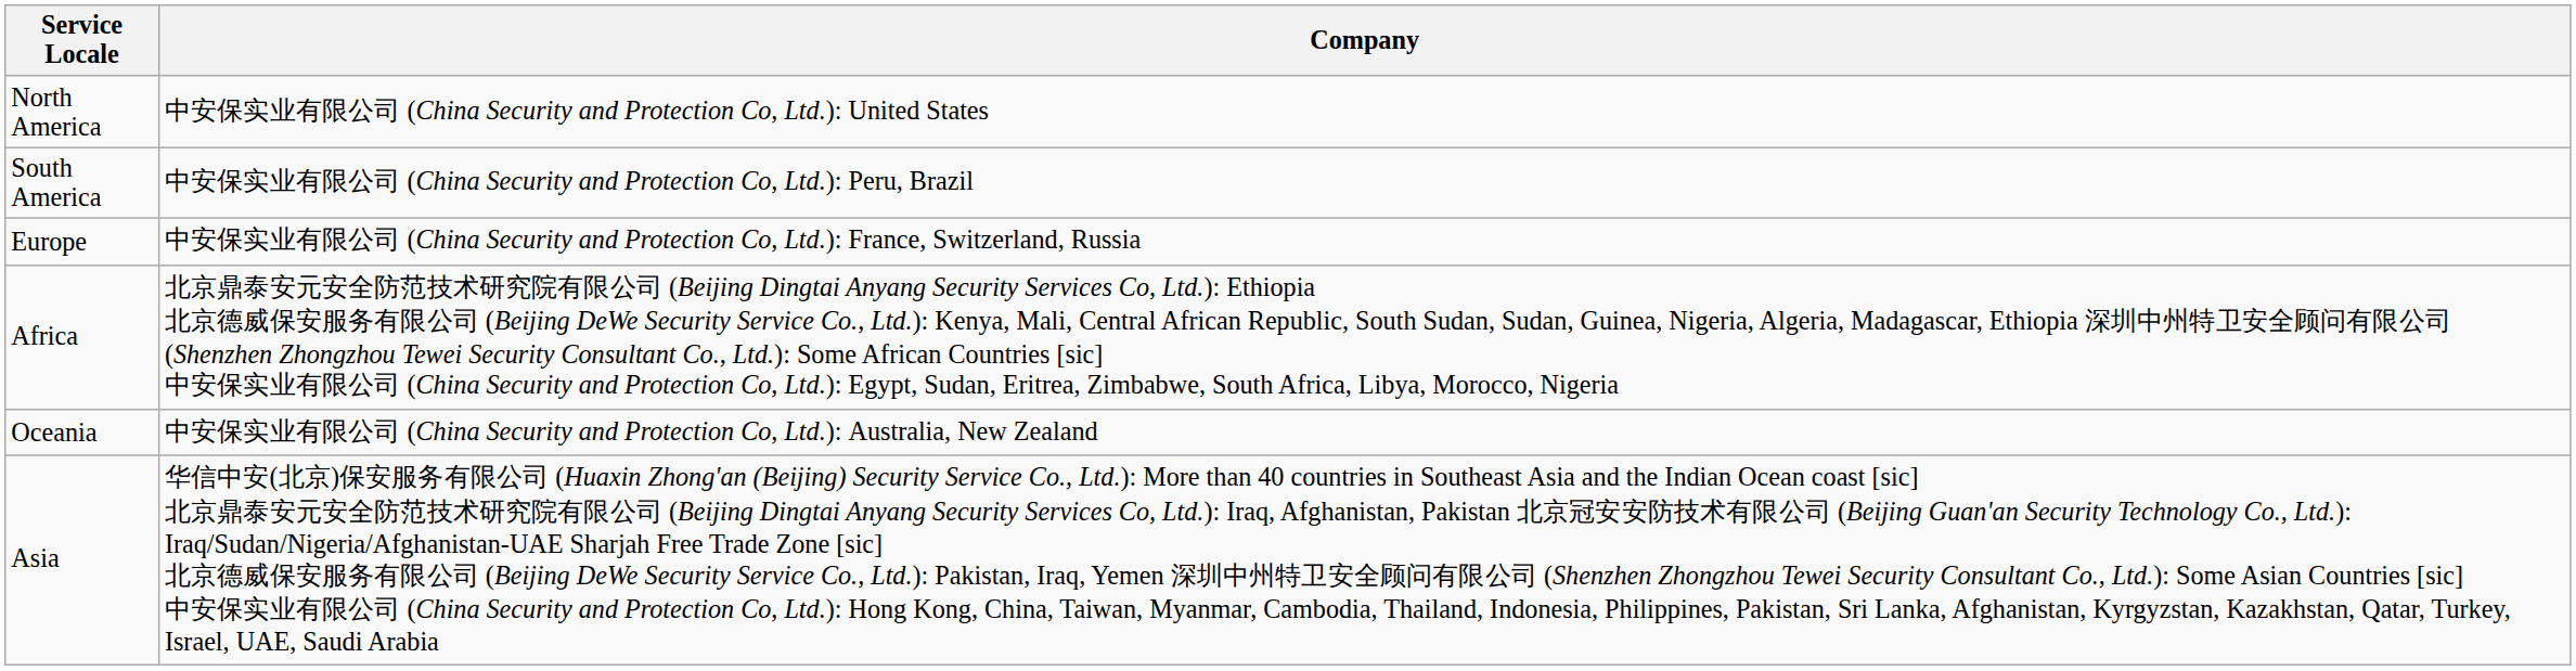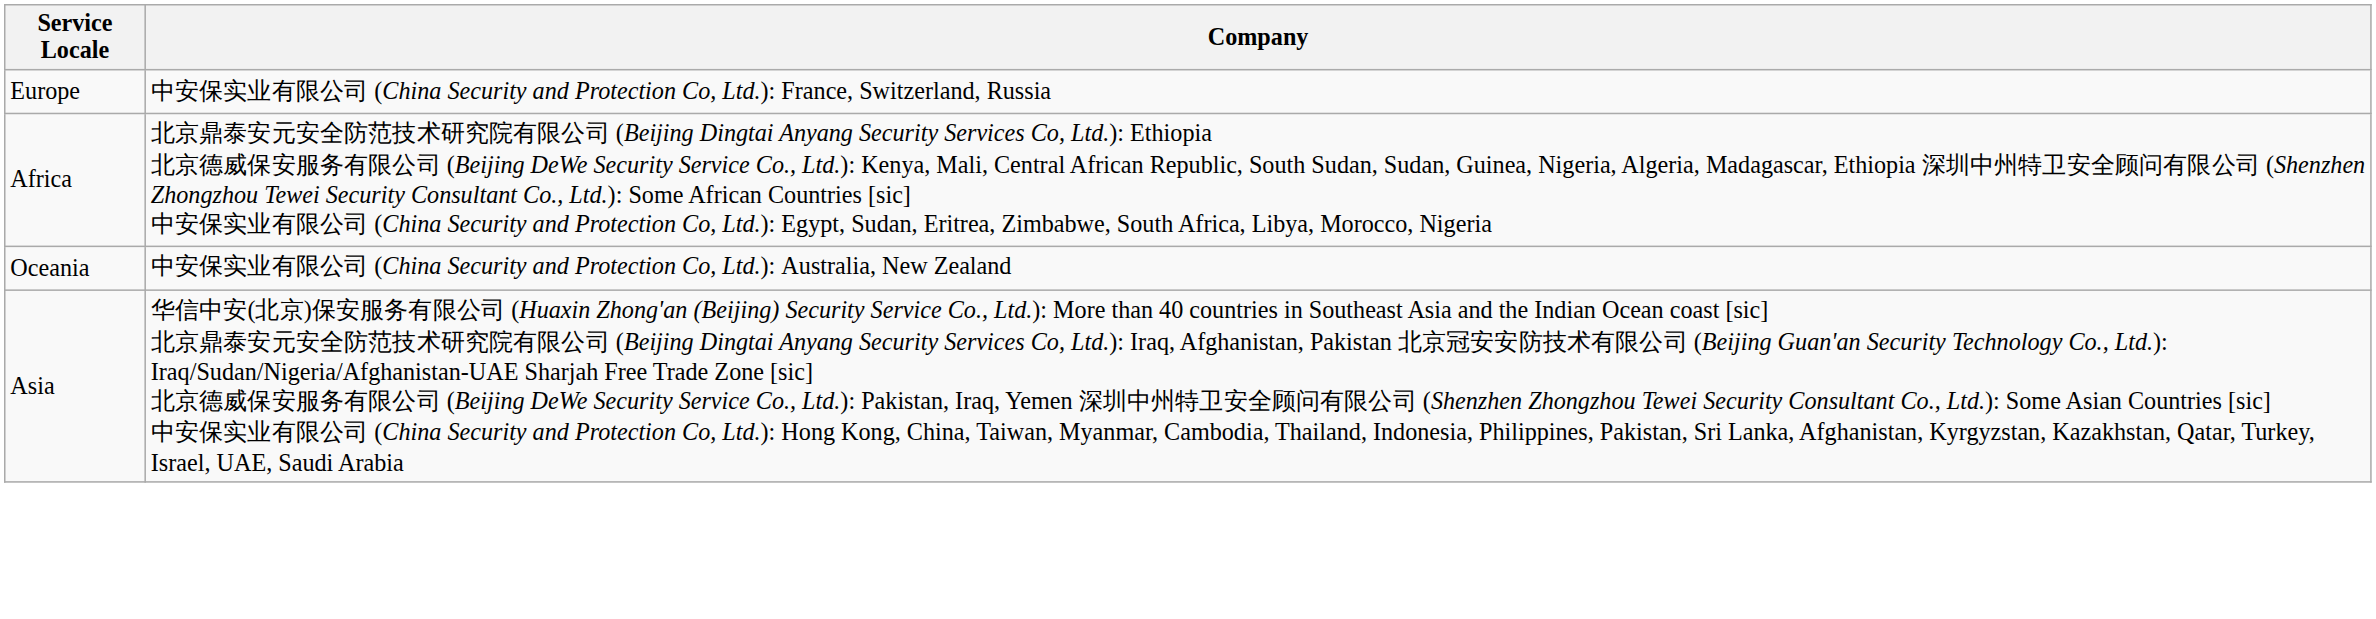- row: North America | 中安保实业有限公司 (China Security and Protection Co, Ltd.): United States
- row: South America | 中安保实业有限公司 (China Security and Protection Co, Ltd.): Peru, Brazil
